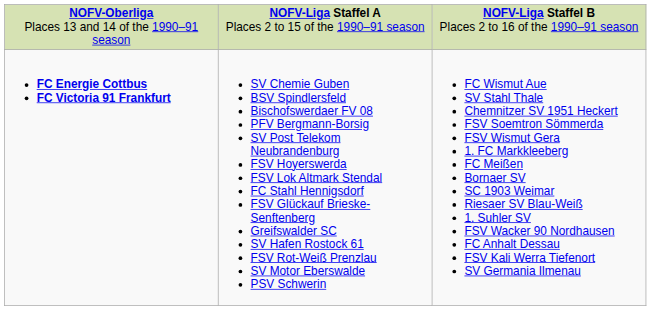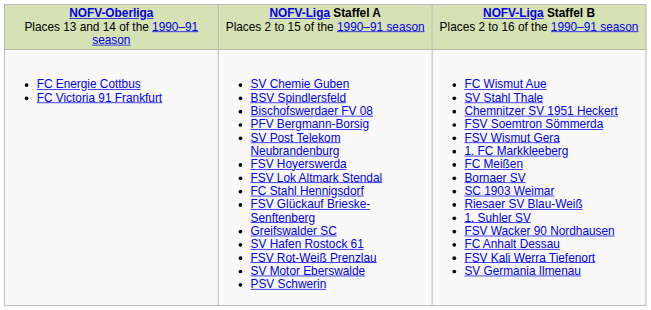FC Energie Cottbus FC Victoria 91 Frankfurt | column 1: bold -> normal
